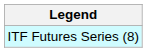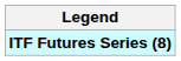row 2 | column 1: normal -> bold
